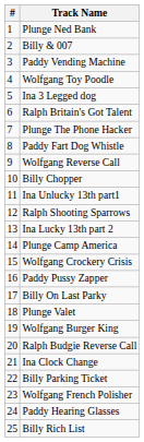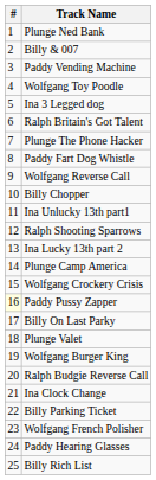Paddy Pussy Zapper | #: no background -> lightyellow background
